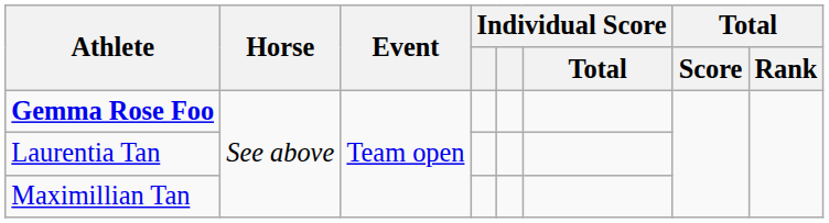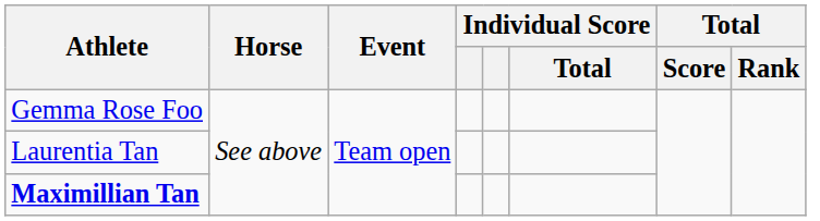Gemma Rose Foo | Athlete: bold -> normal
Maximillian Tan | Athlete: normal -> bold
